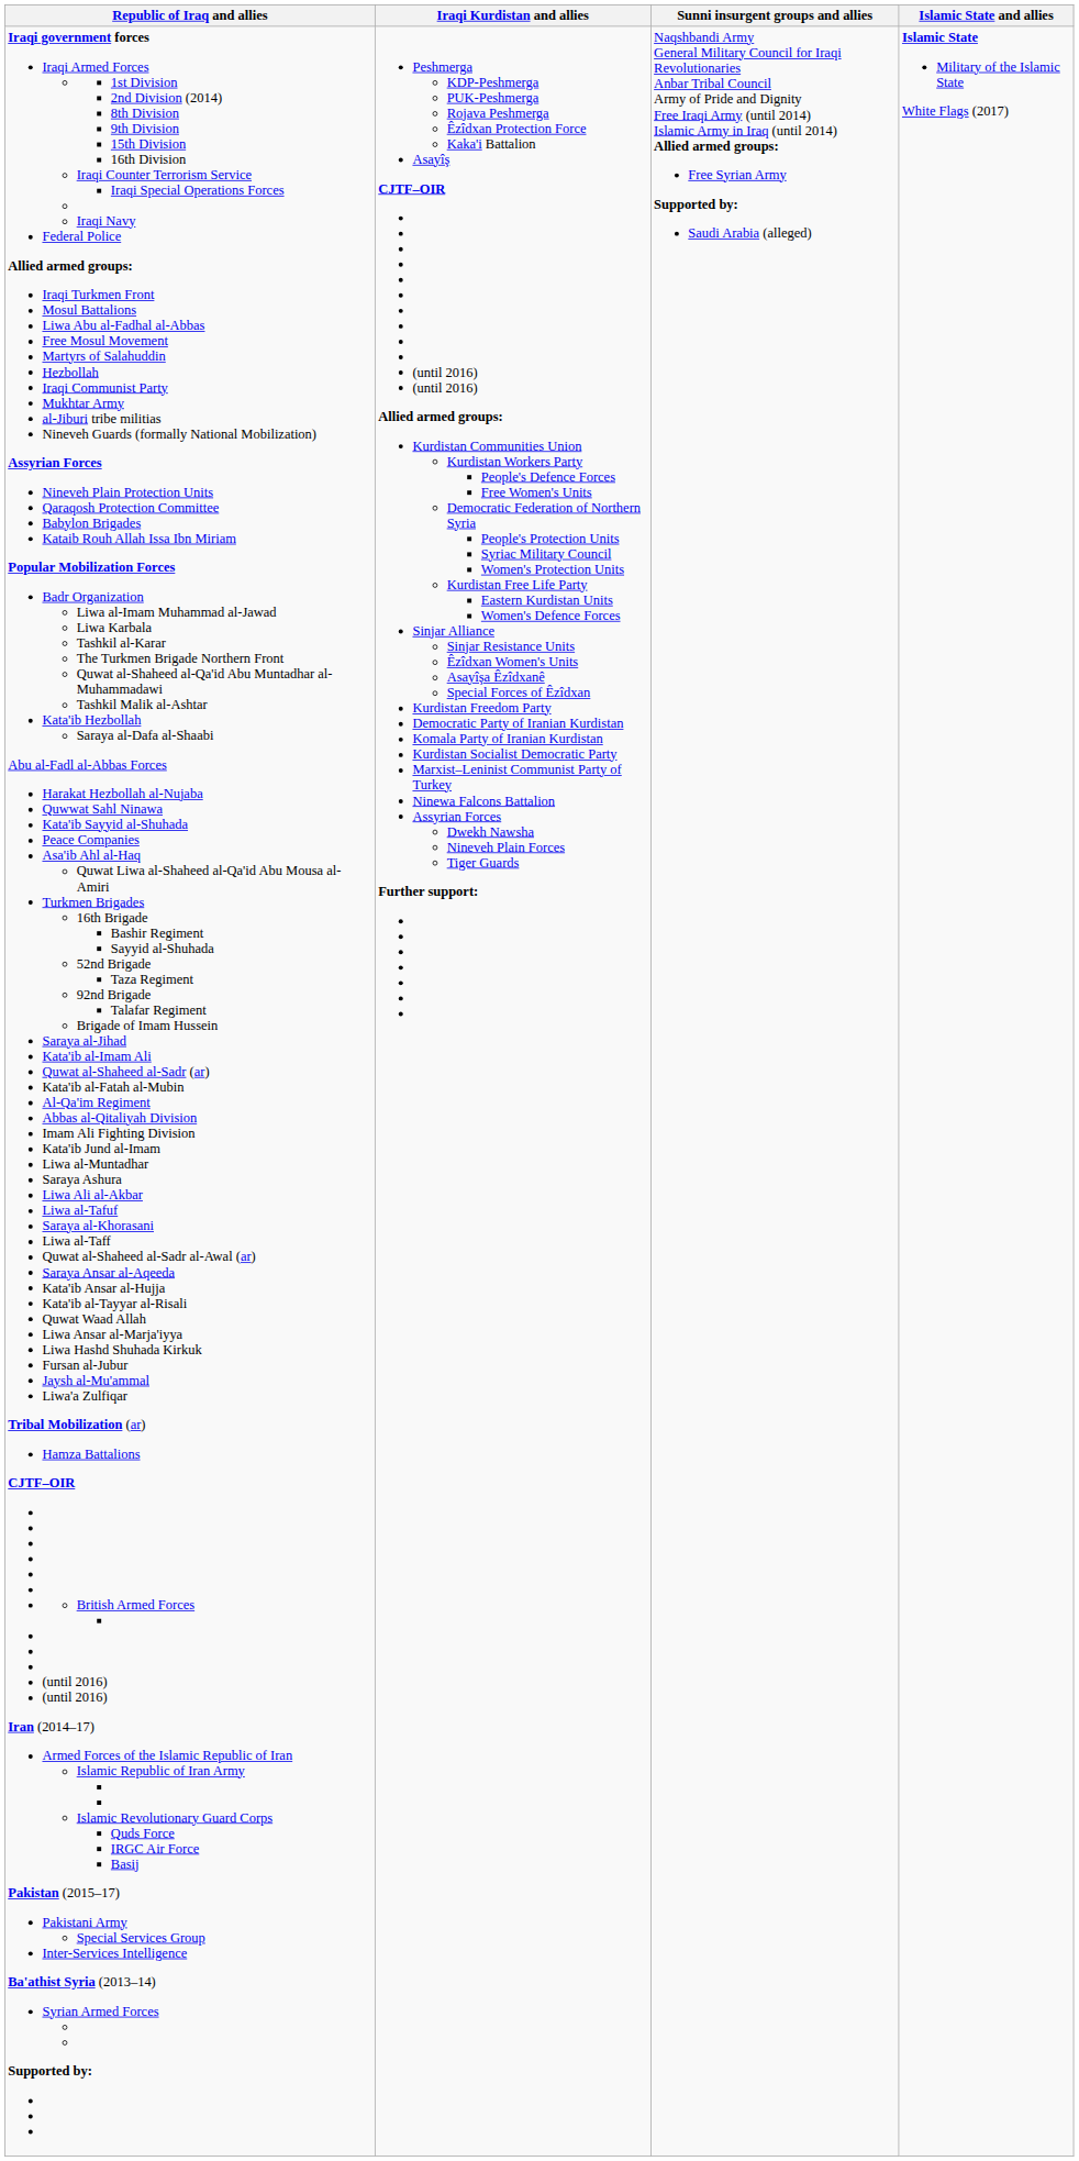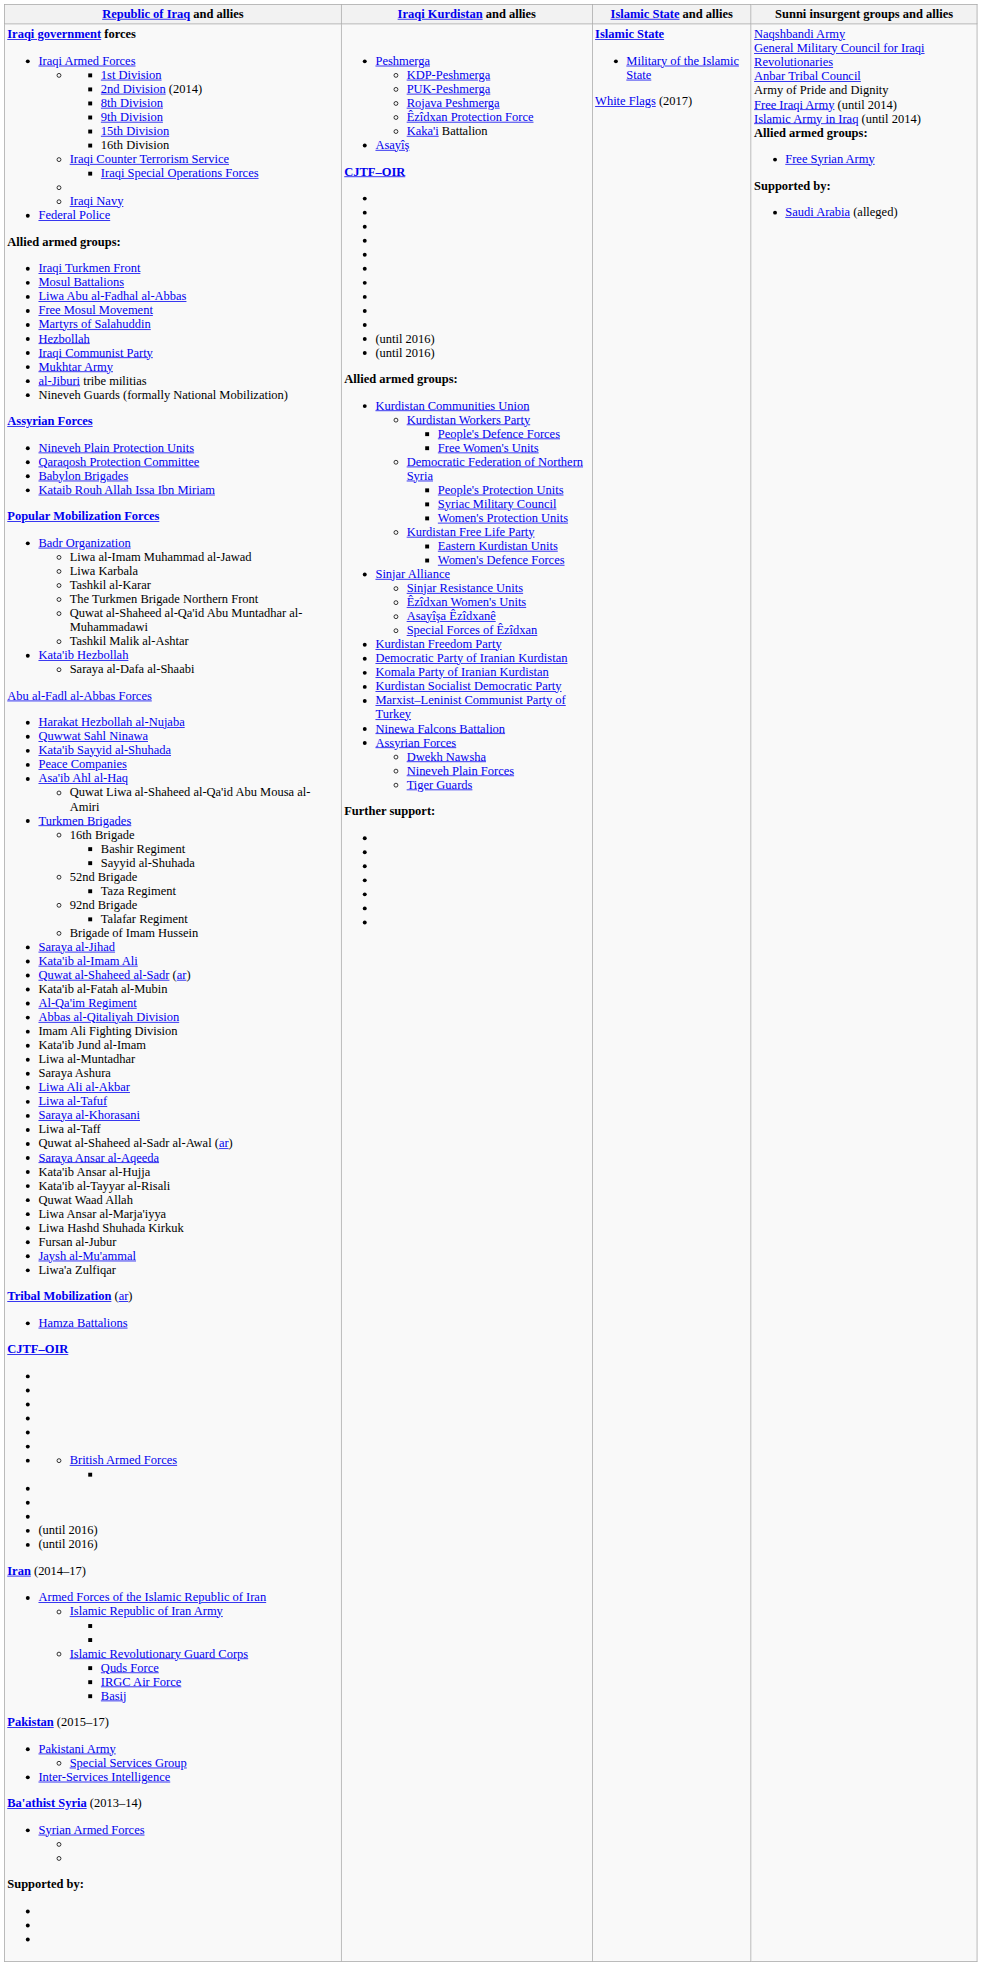columns swapped: Sunni insurgent groups and allies <-> Islamic State and allies
